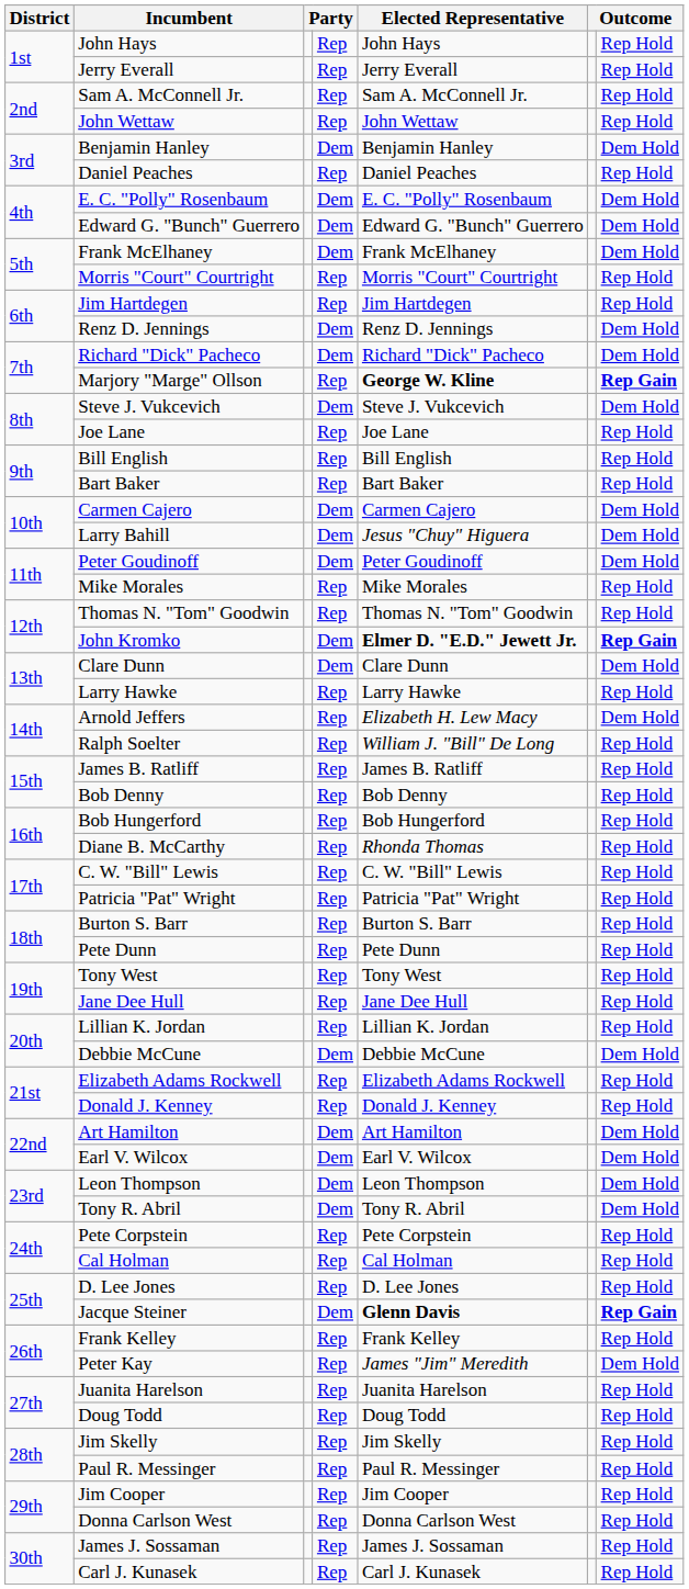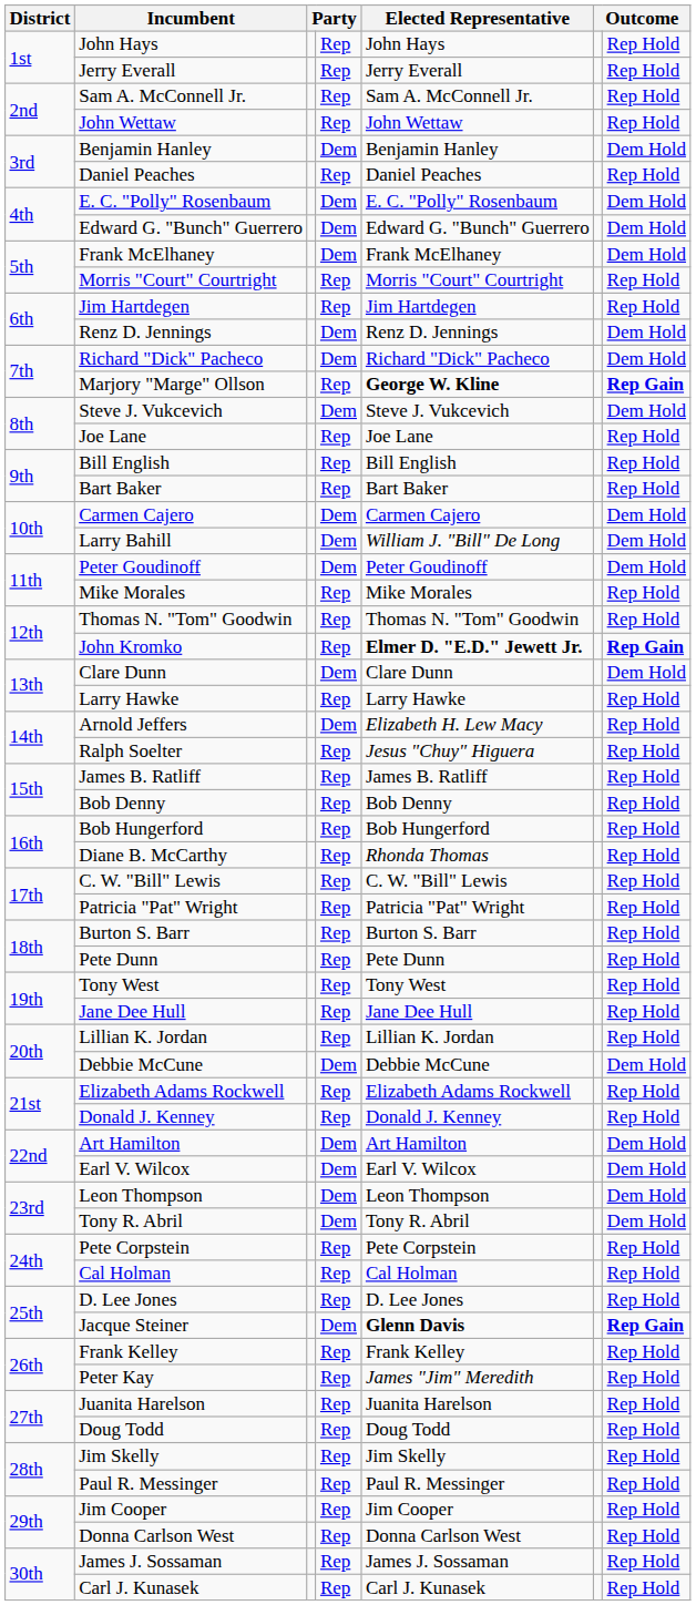Larry Bahill | Elected Representative: Jesus "Chuy" Higuera -> William J. "Bill" De Long
John Kromko | column 4: Dem -> Rep
Arnold Jeffers | column 4: Rep -> Dem
Arnold Jeffers | column 7: Dem Hold -> Rep Hold
Ralph Soelter | Elected Representative: William J. "Bill" De Long -> Jesus "Chuy" Higuera
Peter Kay | column 7: Dem Hold -> Rep Hold
